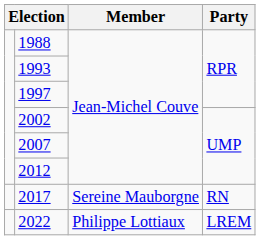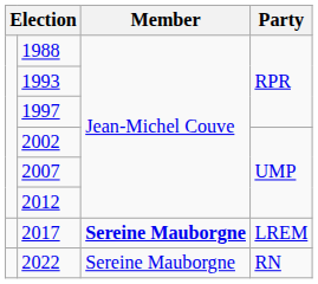2017 | Member: normal -> bold
2017 | Party: RN -> LREM
2022 | Member: Philippe Lottiaux -> Sereine Mauborgne
2022 | Party: LREM -> RN
